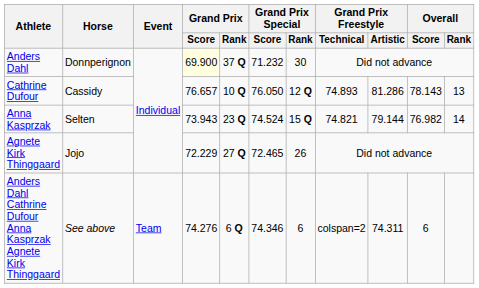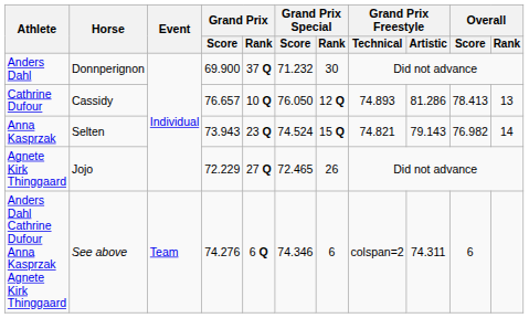Anders Dahl | Grand Prix / Score: lightyellow background -> no background
Cathrine Dufour | Overall / Score: 78.143 -> 78.413
Anna Kasprzak | Grand Prix Freestyle / Artistic: 79.144 -> 79.143
